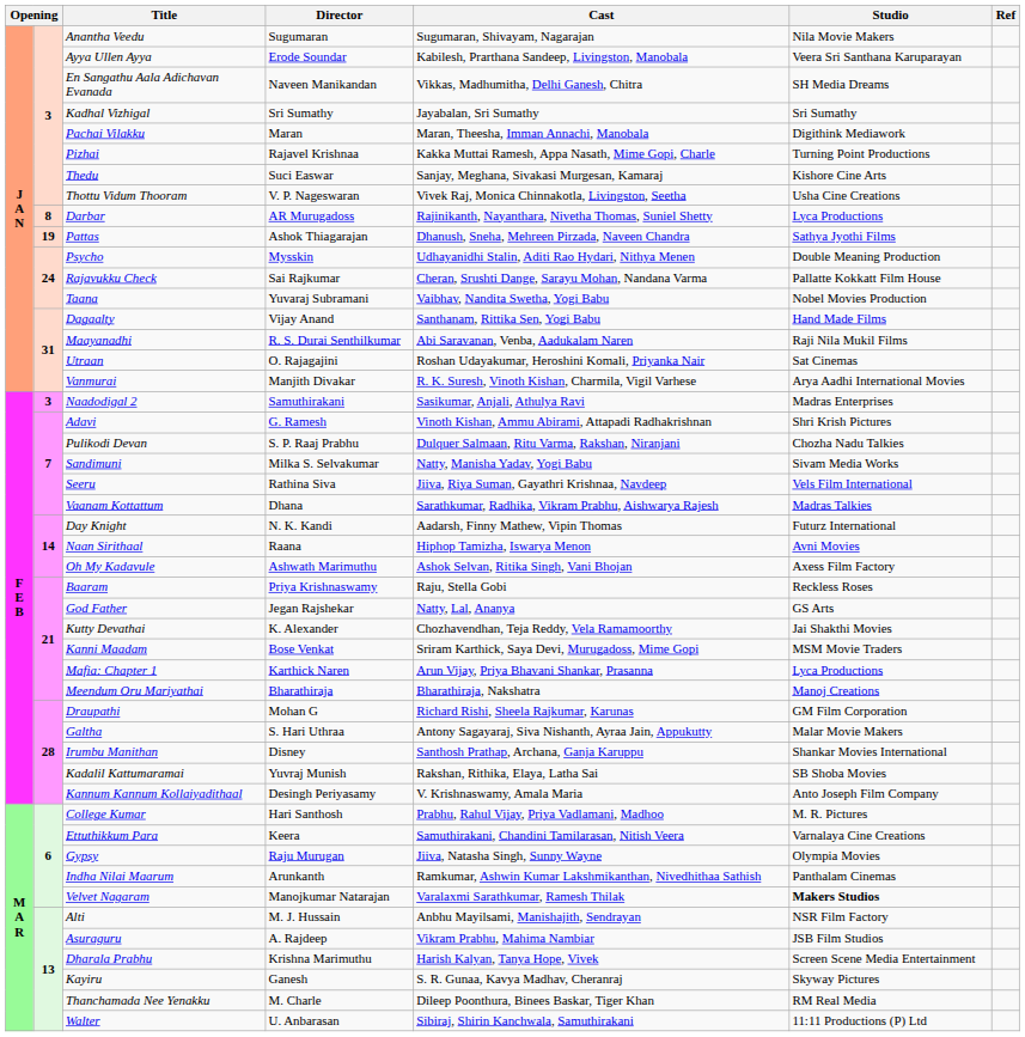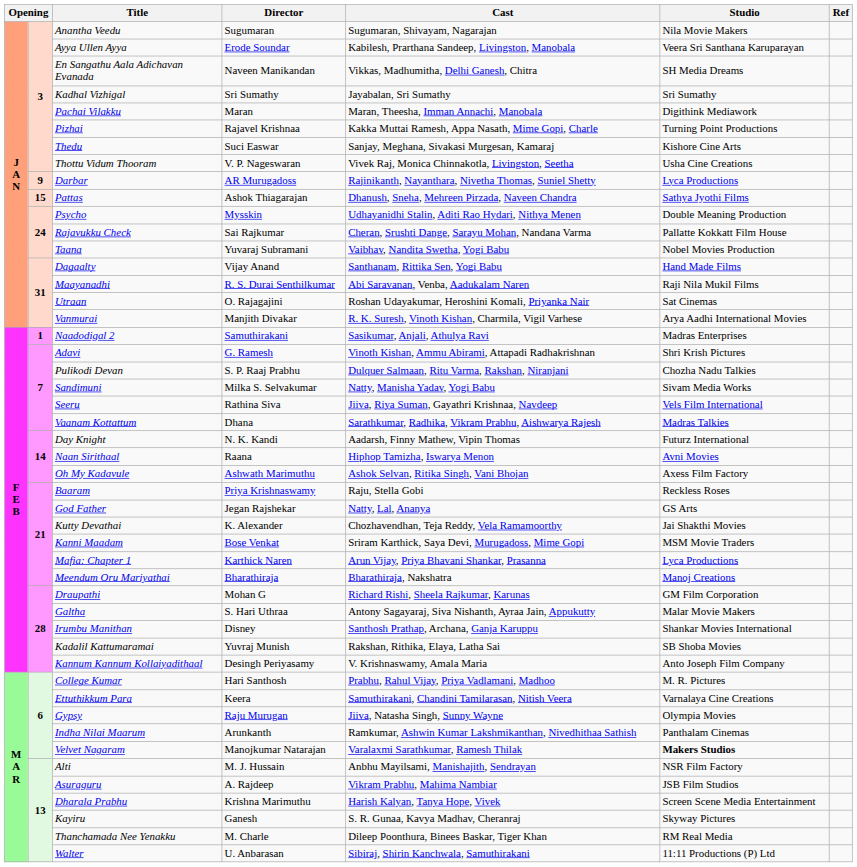Darbar | column 2: 8 -> 9
Pattas | column 2: 19 -> 15
Naadodigal 2 | column 2: 3 -> 1
